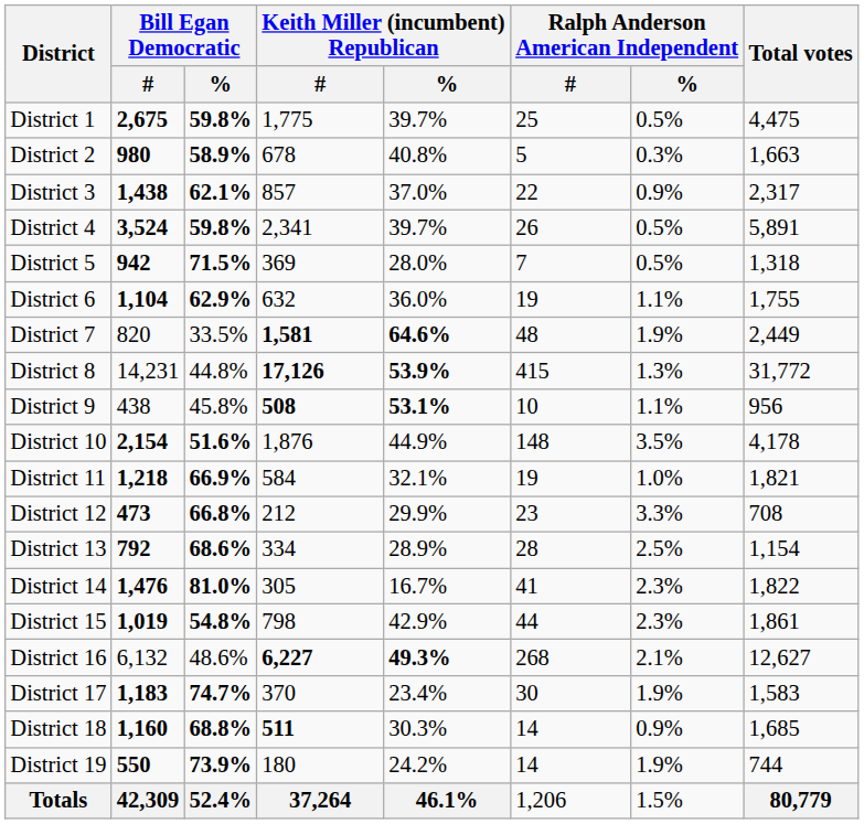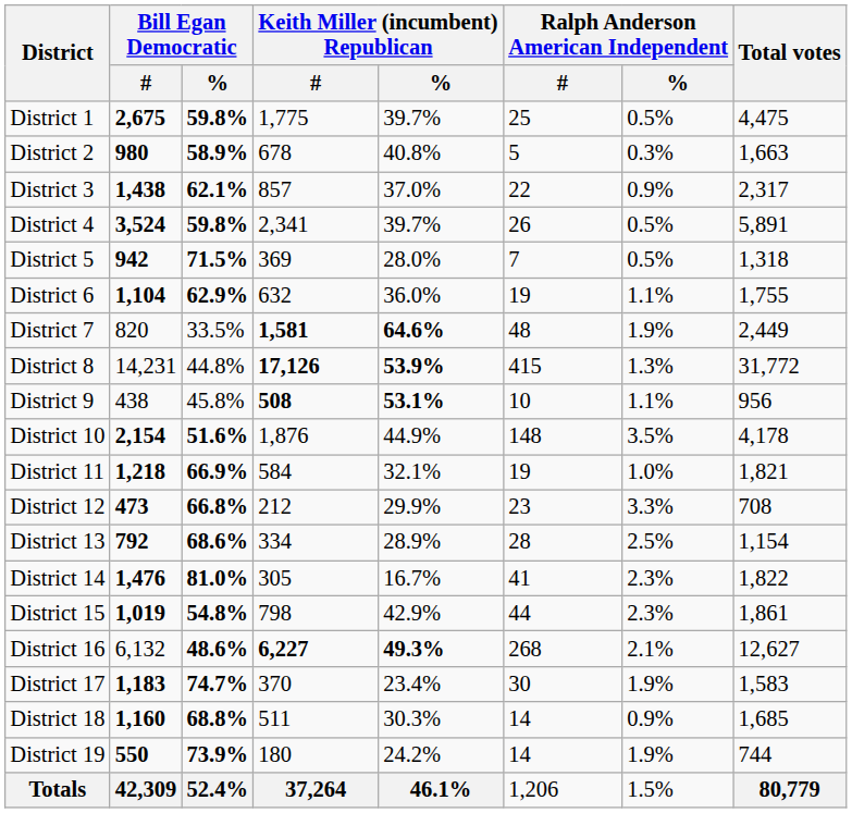District 16 | Bill Egan Democratic / %: normal -> bold
District 18 | Keith Miller (incumbent) Republican / #: bold -> normal
